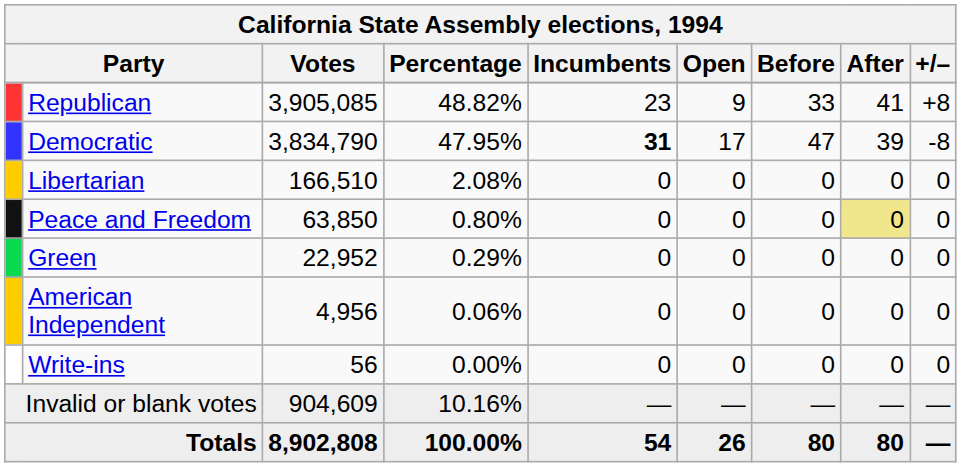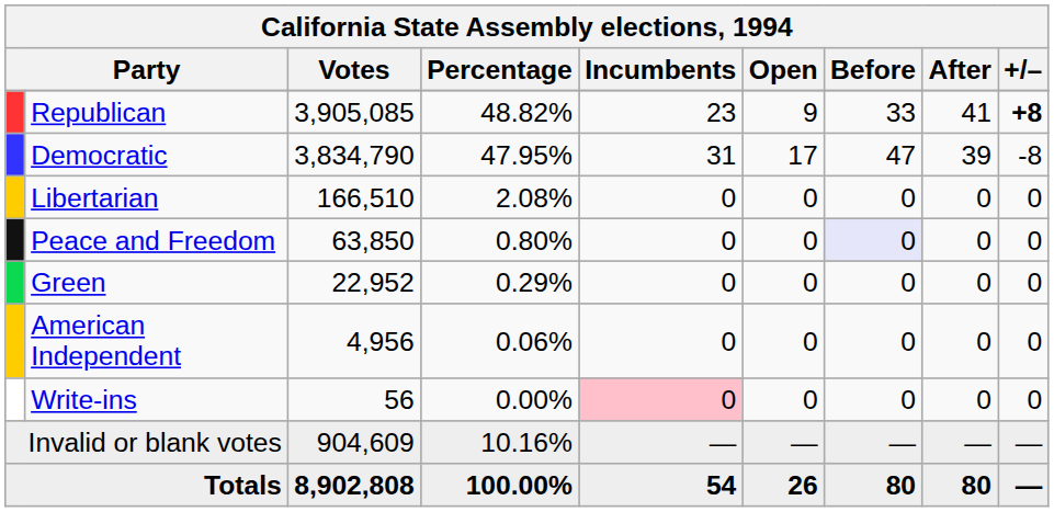Republican | +/–: normal -> bold
Democratic | Incumbents: bold -> normal
Peace and Freedom | Before: no background -> lavender background
Peace and Freedom | After: khaki background -> no background
Write-ins | Incumbents: no background -> pink background
